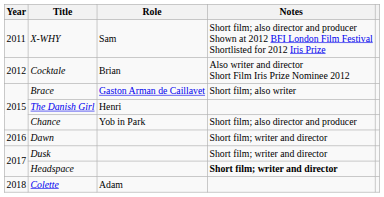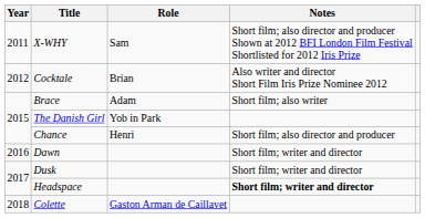Brace | Role: Gaston Arman de Caillavet -> Adam
The Danish Girl | Role: Henri -> Yob in Park
Chance | Role: Yob in Park -> Henri
Colette | Role: Adam -> Gaston Arman de Caillavet
